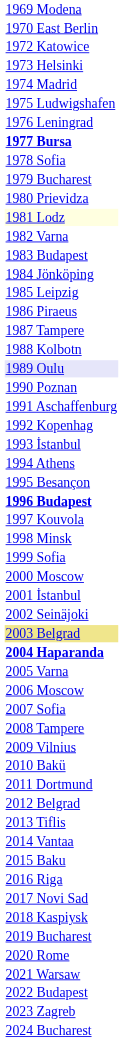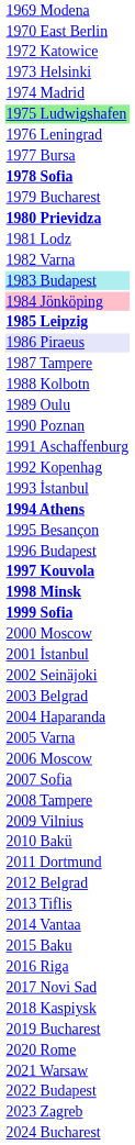1975 Ludwigshafen | column 1: no background -> lightgreen background
1977 Bursa | column 1: bold -> normal
1978 Sofia | column 1: normal -> bold
1980 Prievidza | column 1: normal -> bold
1981 Lodz | column 1: lightyellow background -> no background
1983 Budapest | column 1: no background -> paleturquoise background
1984 Jönköping | column 1: no background -> pink background
1985 Leipzig | column 1: normal -> bold
1986 Piraeus | column 1: no background -> lavender background
1989 Oulu | column 1: lavender background -> no background
1994 Athens | column 1: normal -> bold
1996 Budapest | column 1: bold -> normal
1997 Kouvola | column 1: normal -> bold
1998 Minsk | column 1: normal -> bold
1999 Sofia | column 1: normal -> bold
2003 Belgrad | column 1: khaki background -> no background
2004 Haparanda | column 1: bold -> normal
